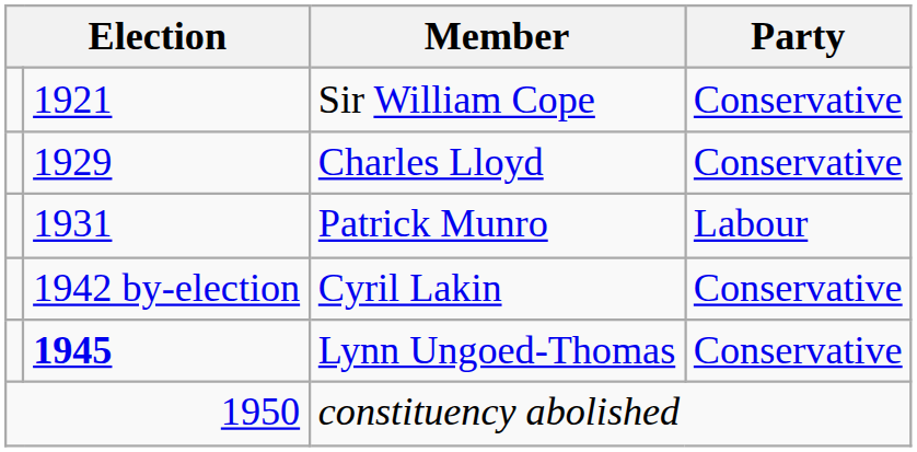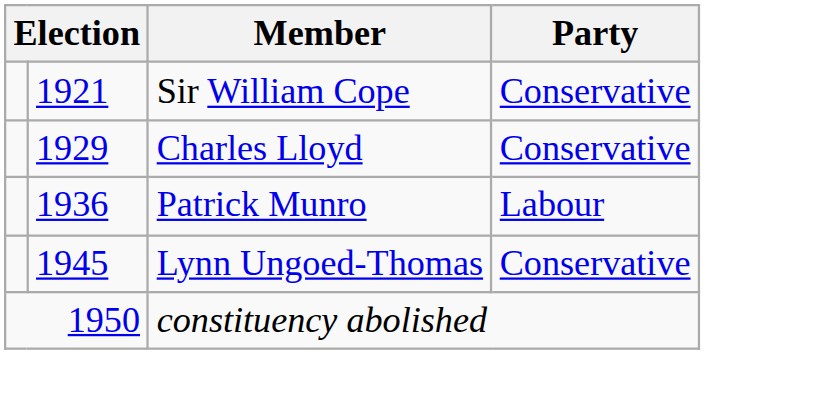Patrick Munro | column 2: 1931 -> 1936
- row: 1942 by-election | Cyril Lakin | Conservative
Lynn Ungoed-Thomas | column 2: bold -> normal
